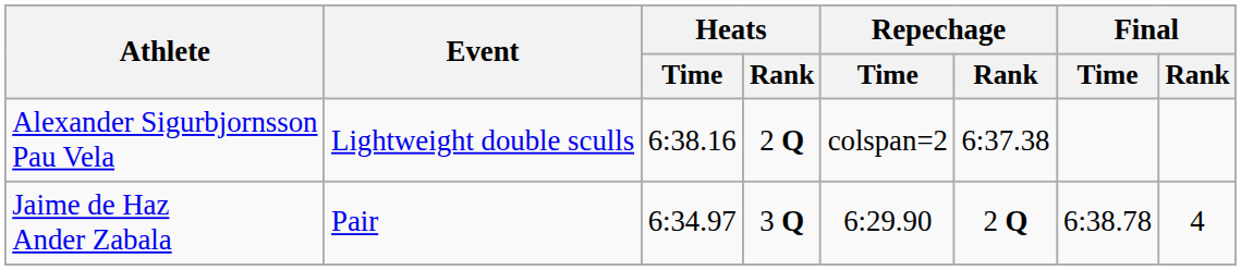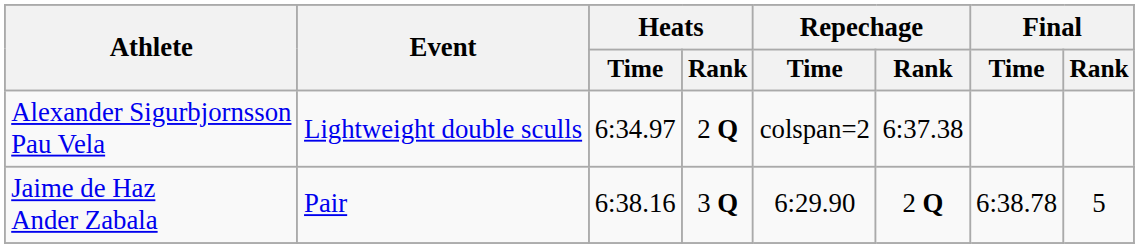Alexander Sigurbjornsson Pau Vela | Heats / Time: 6:38.16 -> 6:34.97
Jaime de Haz Ander Zabala | Heats / Time: 6:34.97 -> 6:38.16
Jaime de Haz Ander Zabala | Final / Rank: 4 -> 5
